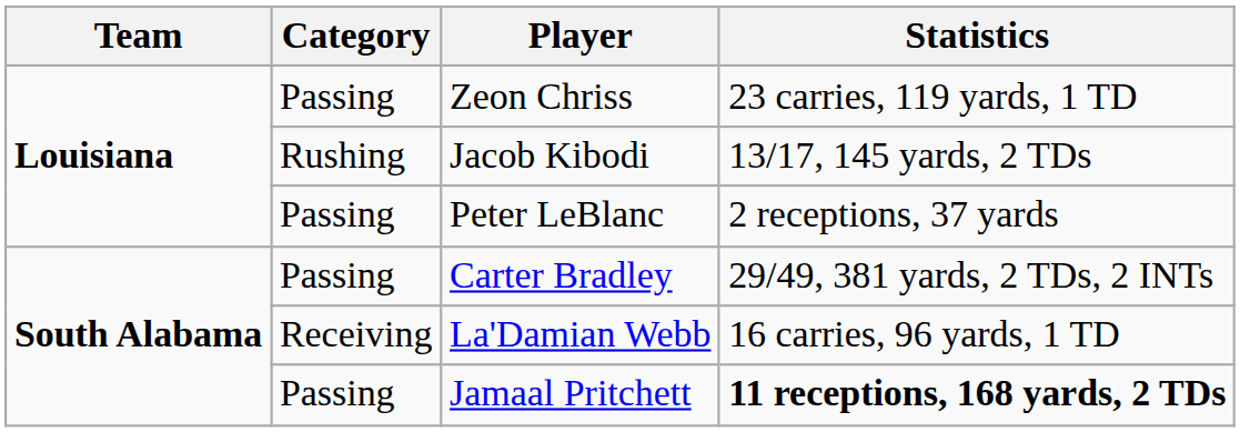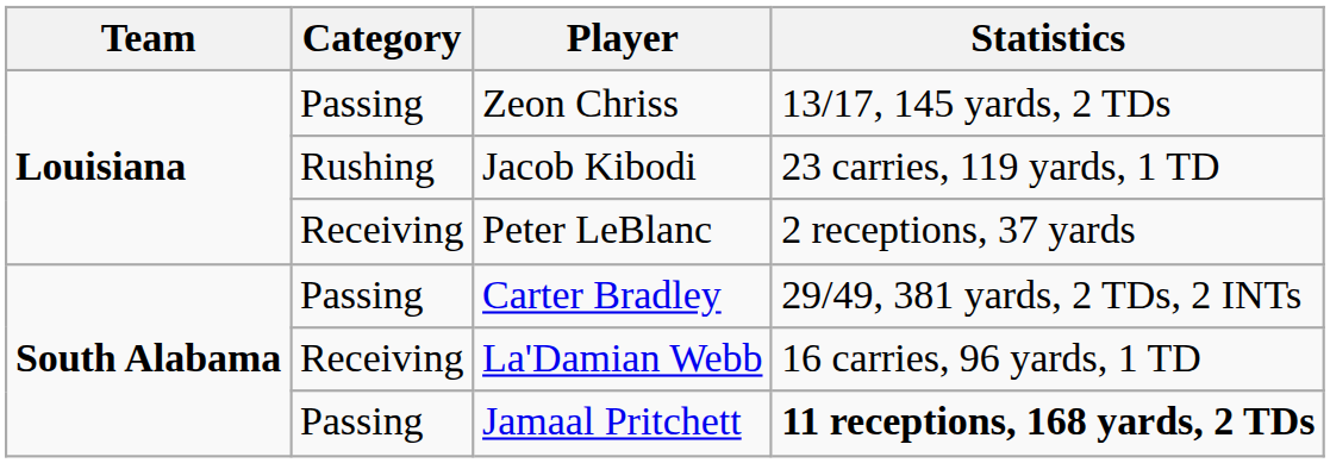Zeon Chriss | Statistics: 23 carries, 119 yards, 1 TD -> 13/17, 145 yards, 2 TDs
Jacob Kibodi | Statistics: 13/17, 145 yards, 2 TDs -> 23 carries, 119 yards, 1 TD
Peter LeBlanc | Category: Passing -> Receiving
